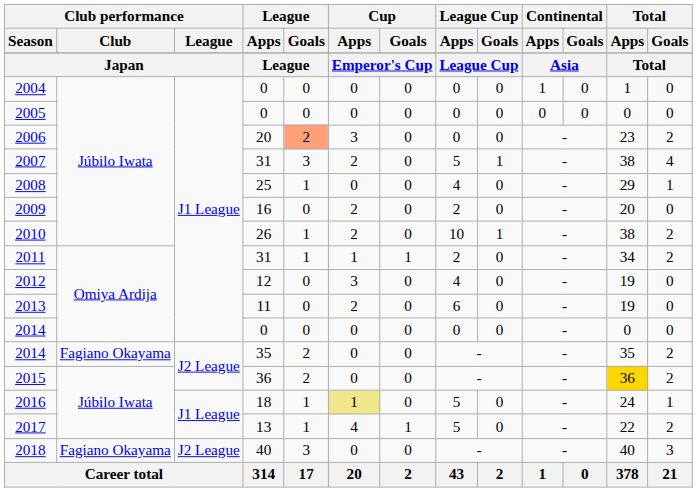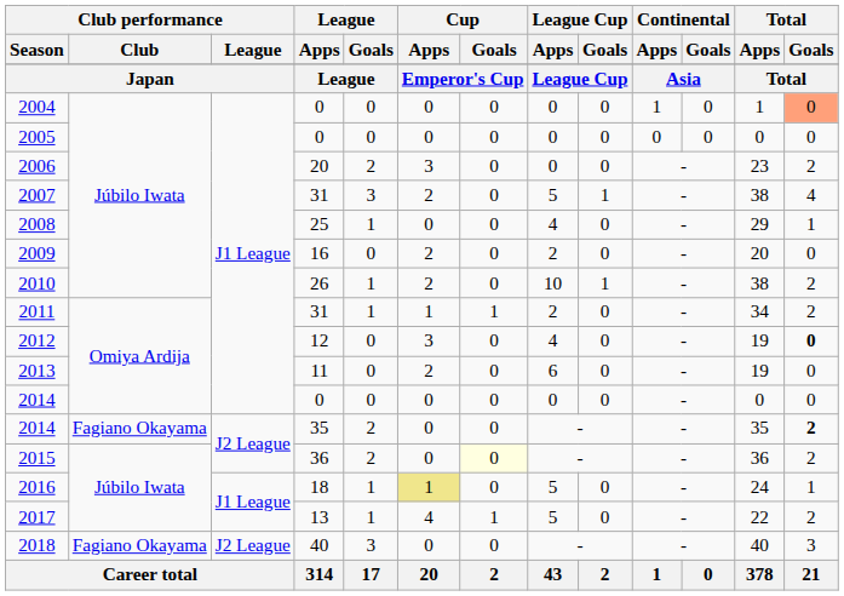2004 | Total / Goals: no background -> lightsalmon background
2006 | League / Goals: lightsalmon background -> no background
2012 | Total / Goals: normal -> bold
2014 / 35 | Total / Goals: normal -> bold
2015 | Cup / Goals: no background -> lightyellow background
2015 | Total / Apps: gold background -> no background
